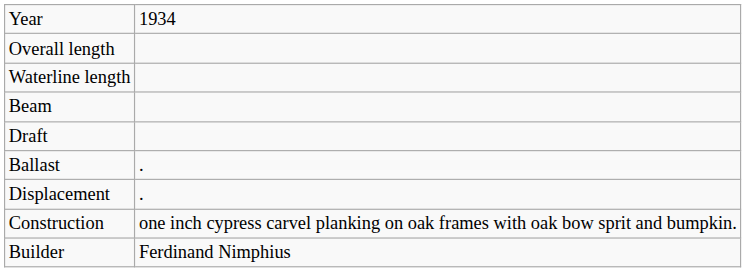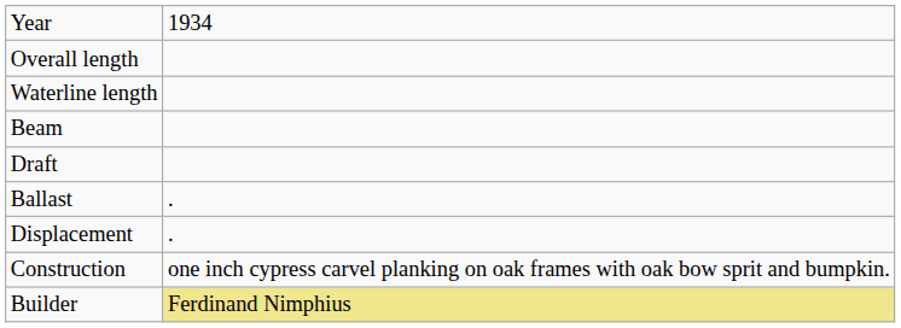Builder | column 2: no background -> khaki background
